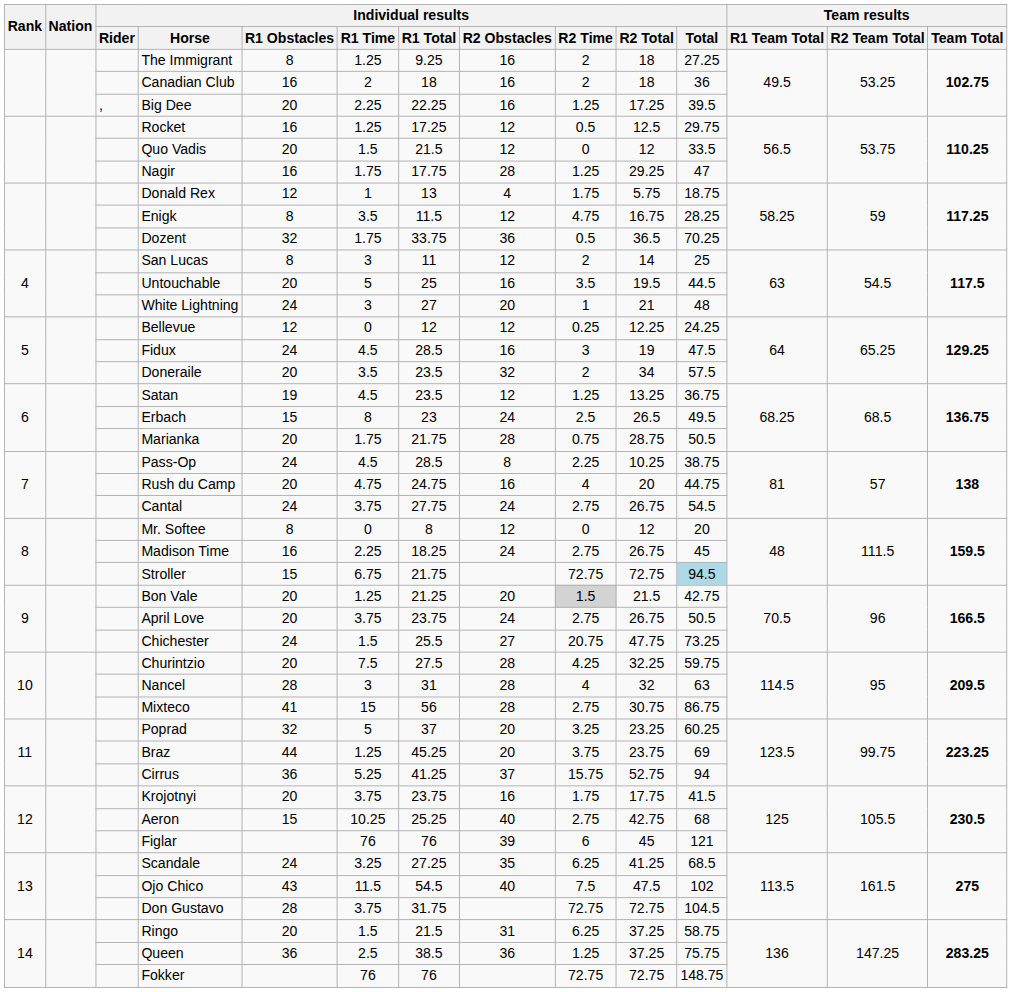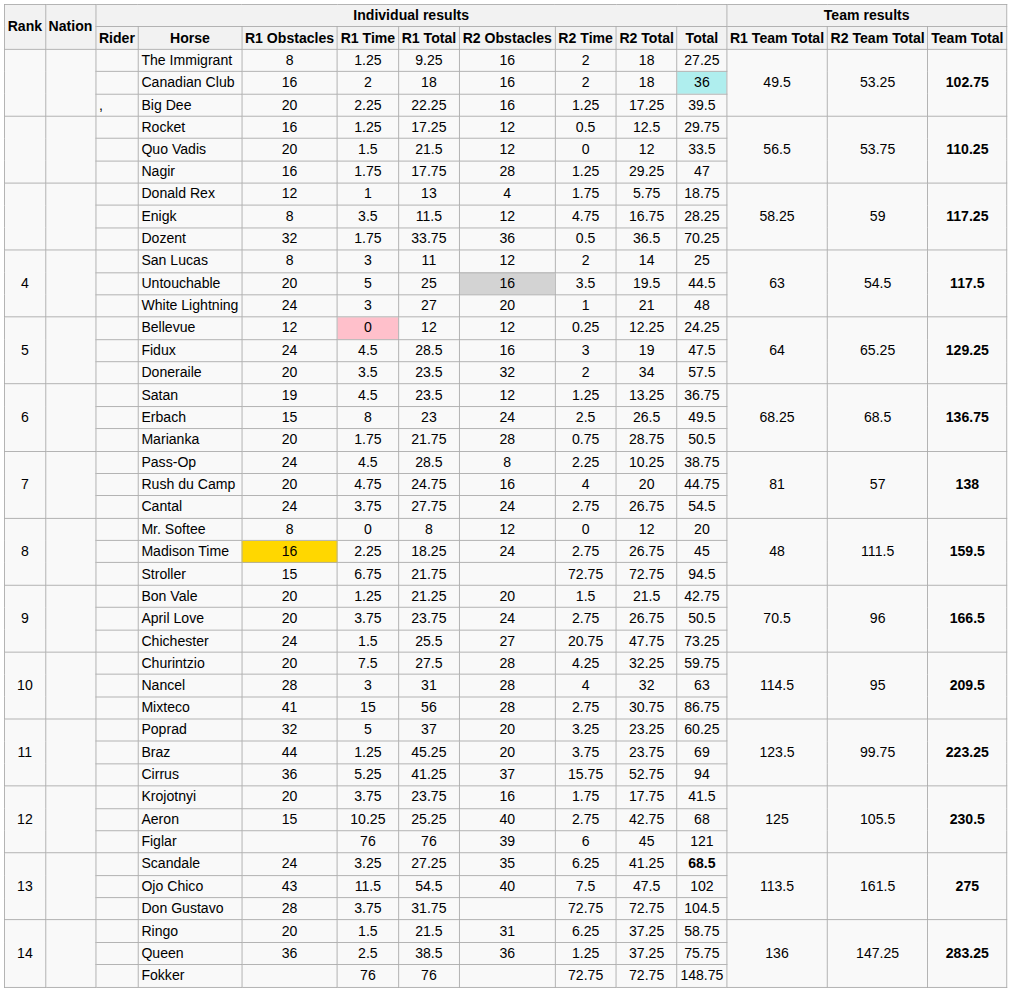Canadian Club | Individual results / Total: no background -> paleturquoise background
Untouchable | Individual results / R2 Obstacles: no background -> lightgrey background
Bellevue | Individual results / R1 Time: no background -> pink background
Madison Time | Individual results / R1 Obstacles: no background -> gold background
Stroller | Individual results / Total: lightblue background -> no background
Bon Vale | Individual results / R2 Time: lightgrey background -> no background
Scandale | Individual results / Total: normal -> bold
